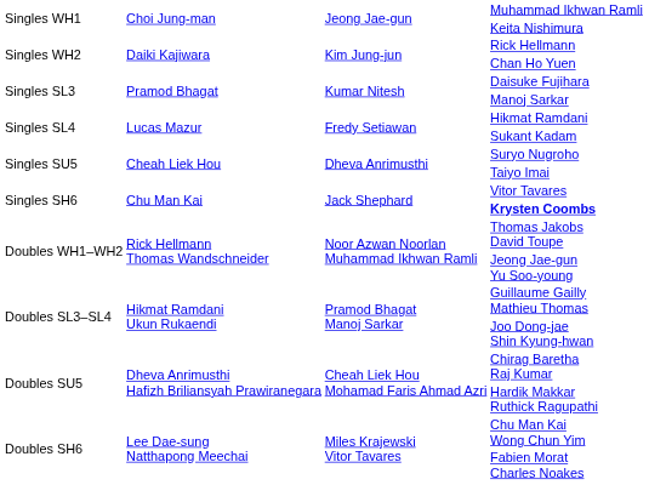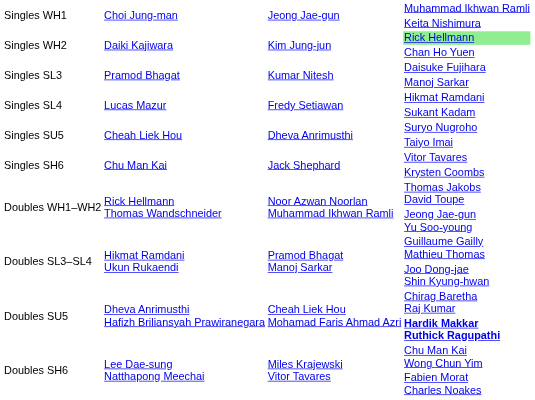Rick Hellmann | column 4: no background -> lightgreen background
Krysten Coombs | column 4: bold -> normal
Hardik Makkar Ruthick Ragupathi | column 4: normal -> bold
